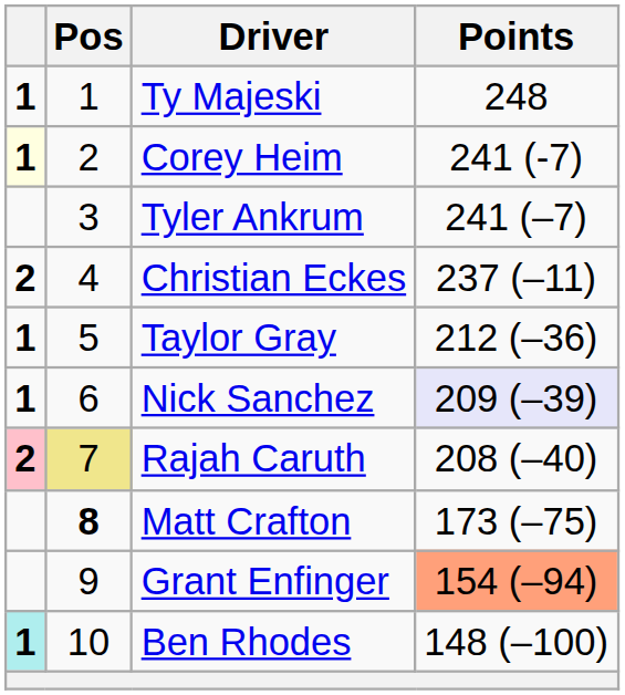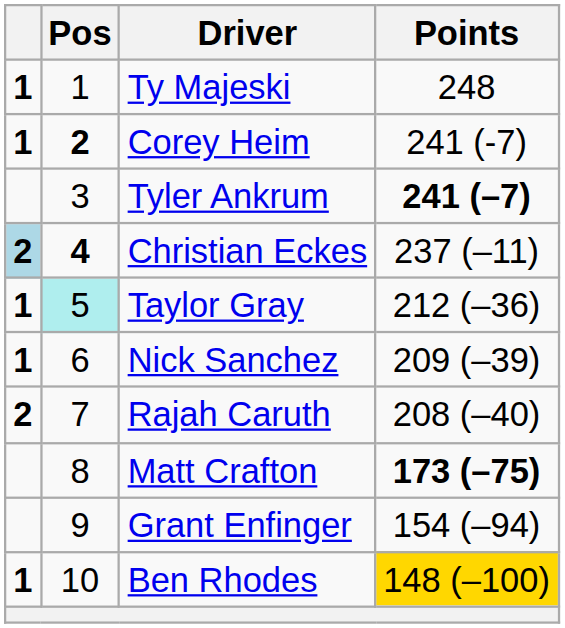Corey Heim | column 1: lightyellow background -> no background
Corey Heim | Pos: normal -> bold
Tyler Ankrum | Points: normal -> bold
Christian Eckes | column 1: no background -> lightblue background
Christian Eckes | Pos: normal -> bold
Taylor Gray | Pos: no background -> paleturquoise background
Nick Sanchez | Points: lavender background -> no background
Rajah Caruth | column 1: pink background -> no background
Rajah Caruth | Pos: khaki background -> no background
Matt Crafton | Pos: bold -> normal
Matt Crafton | Points: normal -> bold
Grant Enfinger | Points: lightsalmon background -> no background
Ben Rhodes | column 1: paleturquoise background -> no background
Ben Rhodes | Points: no background -> gold background
